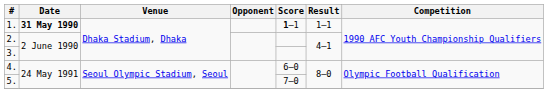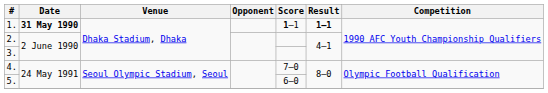1. | Result: normal -> bold
4. | Score: 6–0 -> 7–0
5. | Score: 7–0 -> 6–0
